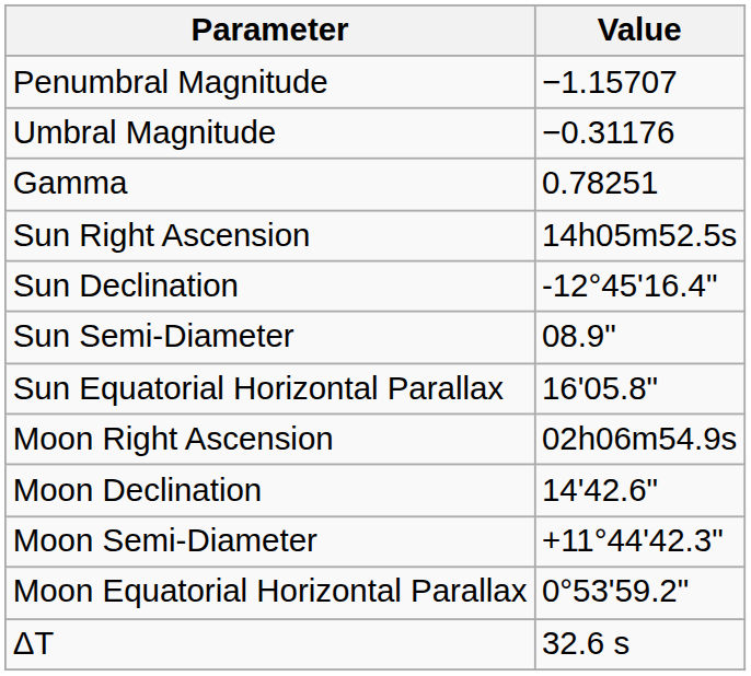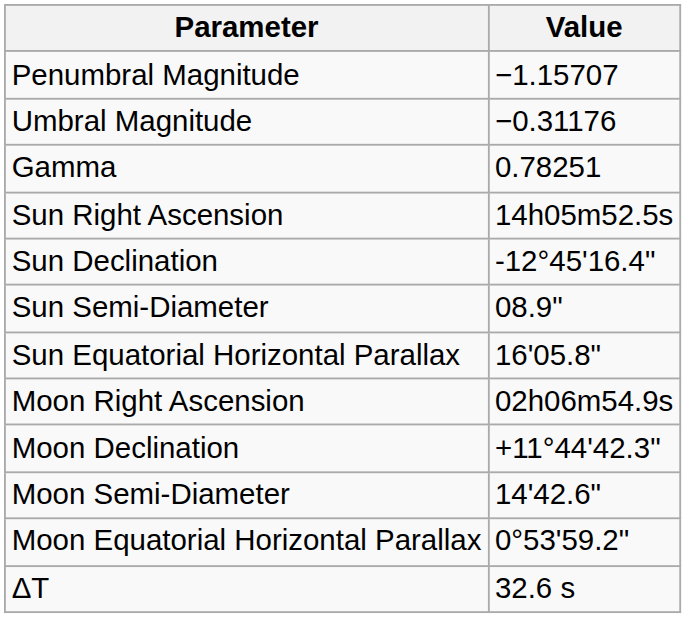Moon Declination | Value: 14'42.6" -> +11°44'42.3"
Moon Semi-Diameter | Value: +11°44'42.3" -> 14'42.6"
